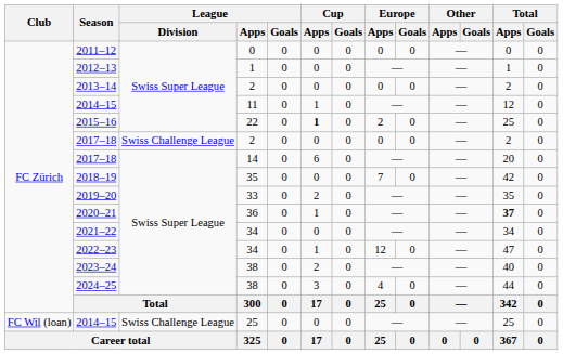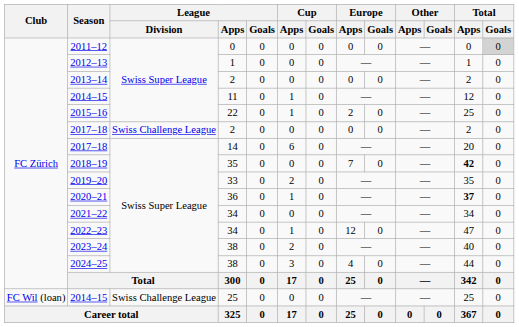2011–12 | Total / Goals: no background -> lightgrey background
2015–16 | Cup / Apps: bold -> normal
2018–19 | Total / Apps: normal -> bold
